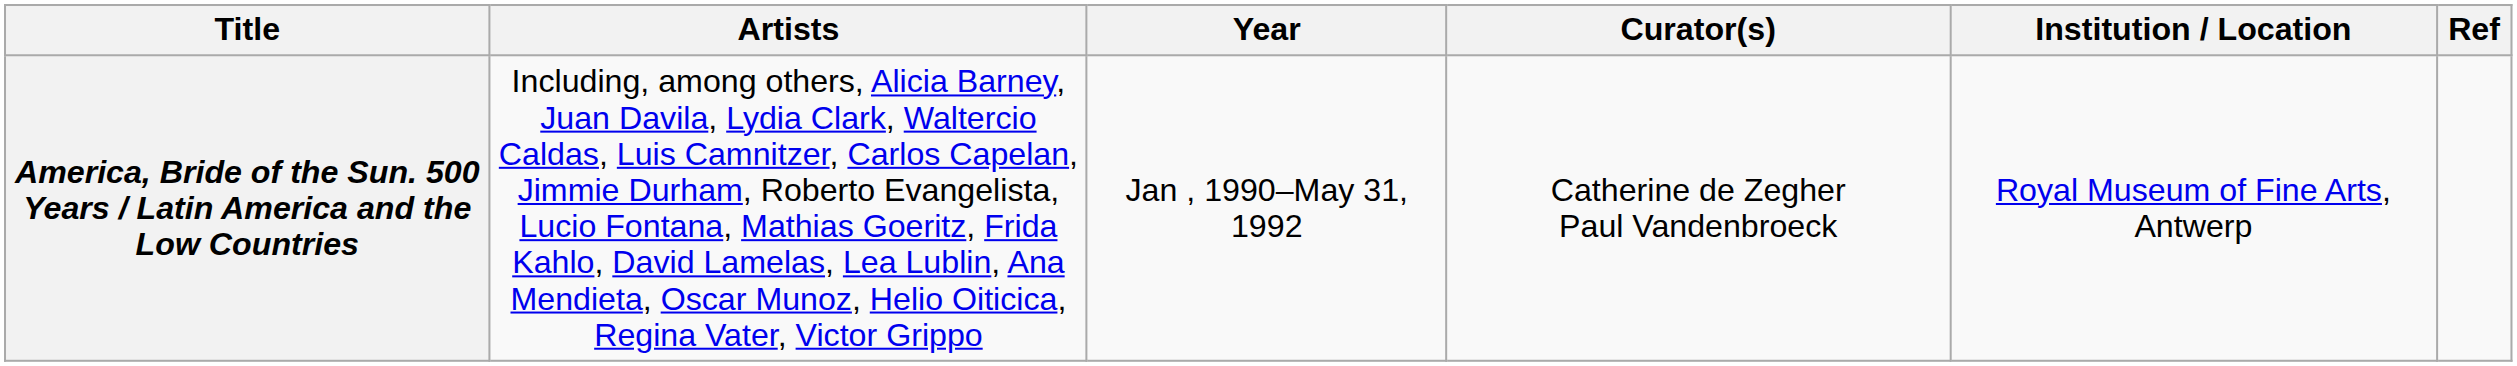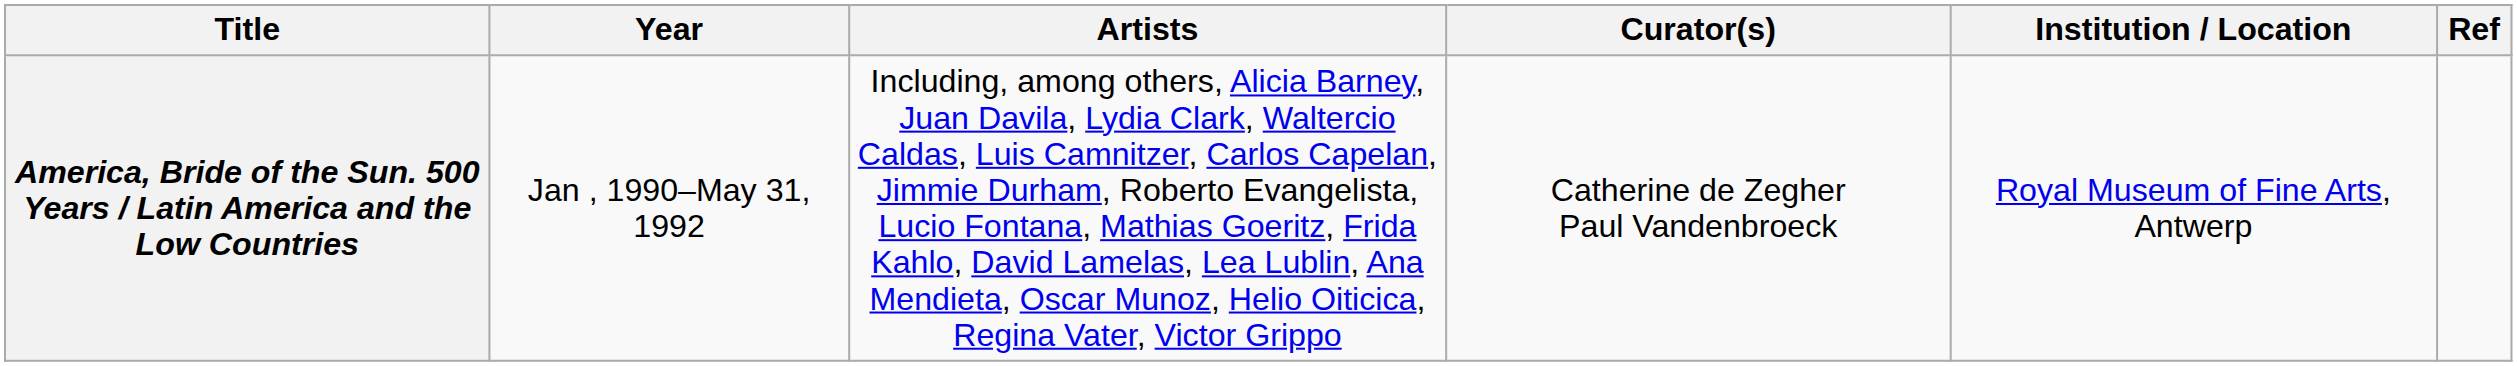columns swapped: Artists <-> Year
